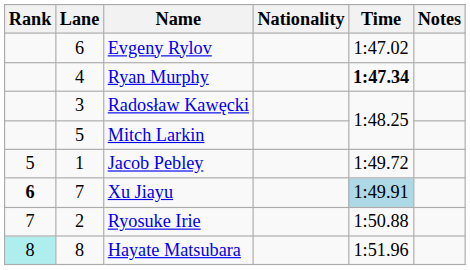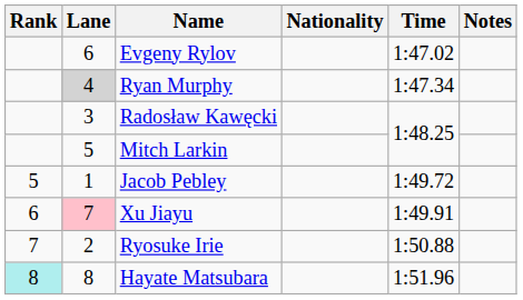Ryan Murphy | Lane: no background -> lightgrey background
Ryan Murphy | Time: bold -> normal
Xu Jiayu | Rank: bold -> normal
Xu Jiayu | Lane: no background -> pink background
Xu Jiayu | Time: lightblue background -> no background
